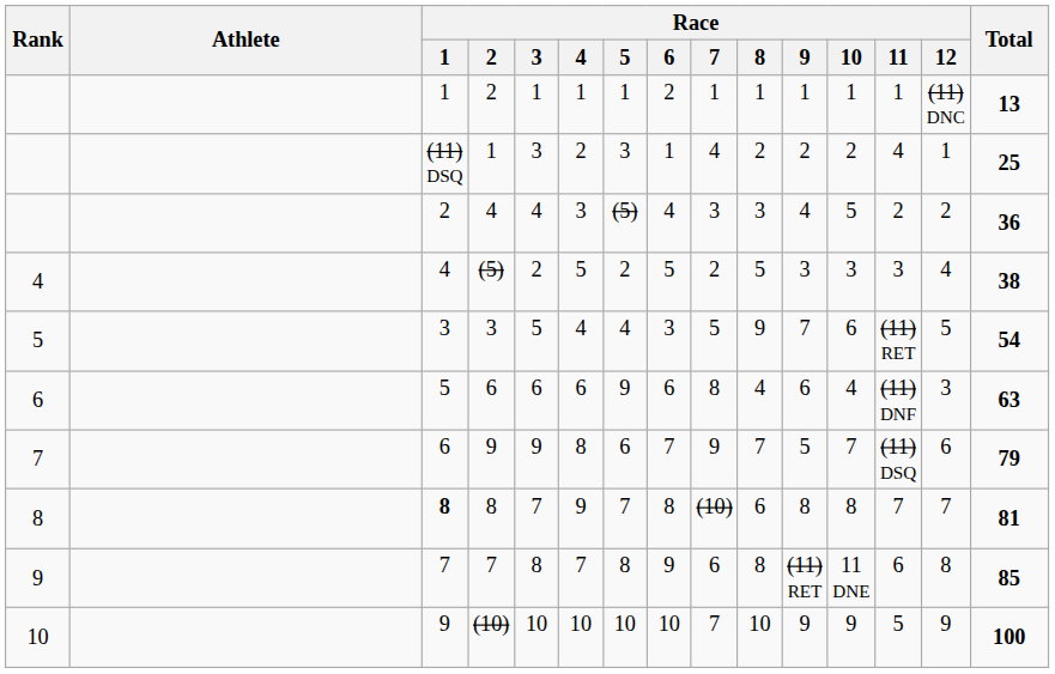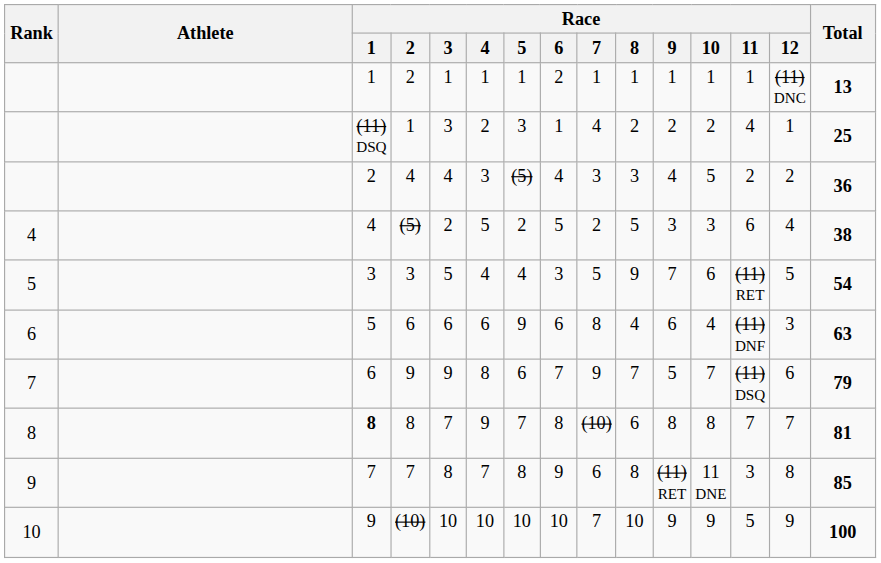row 6 | Race / 11: 3 -> 6
row 11 | Race / 11: 6 -> 3
